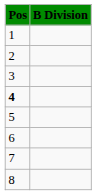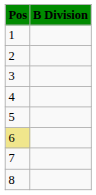4 | Pos: bold -> normal
6 | Pos: no background -> khaki background
